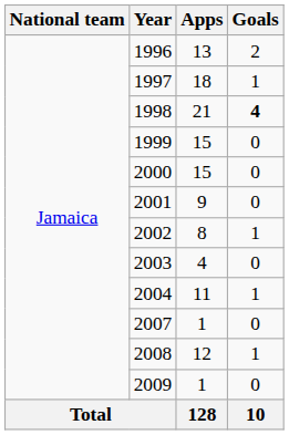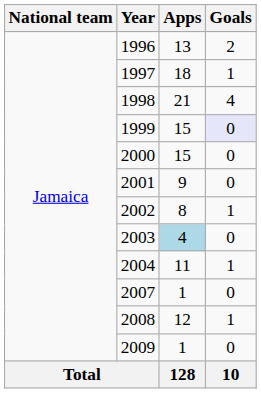1998 | Goals: bold -> normal
1999 | Goals: no background -> lavender background
2003 | Apps: no background -> lightblue background
